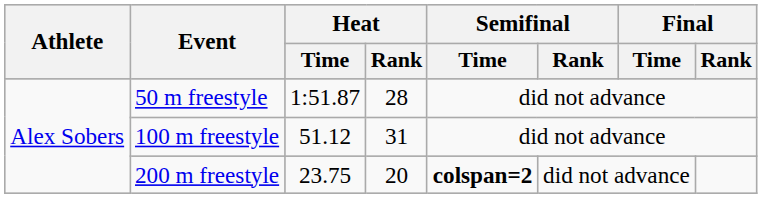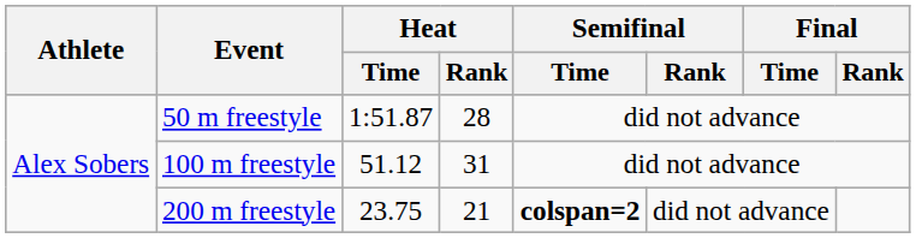200 m freestyle | Heat / Rank: 20 -> 21
